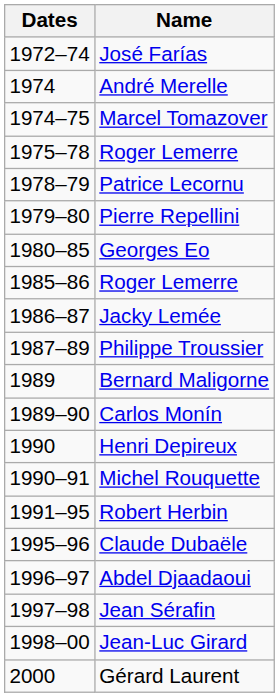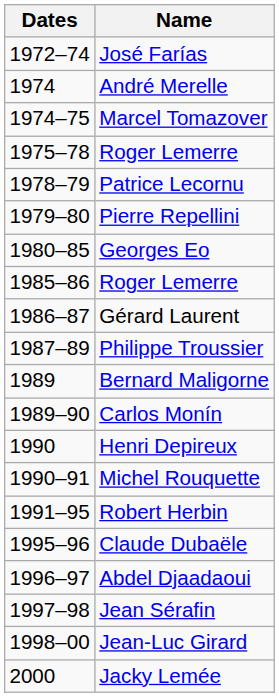row 10 | Name: Jacky Lemée -> Gérard Laurent
row 21 | Name: Gérard Laurent -> Jacky Lemée
